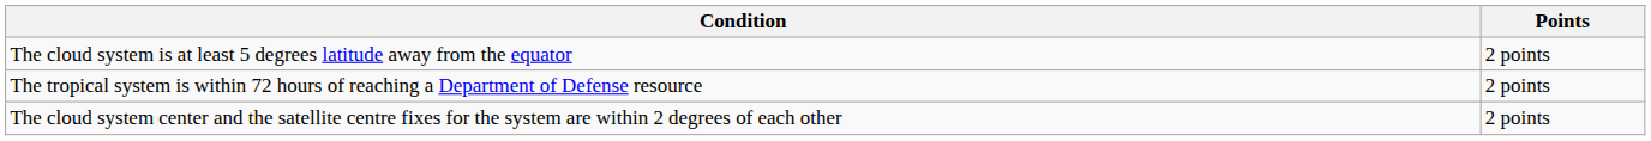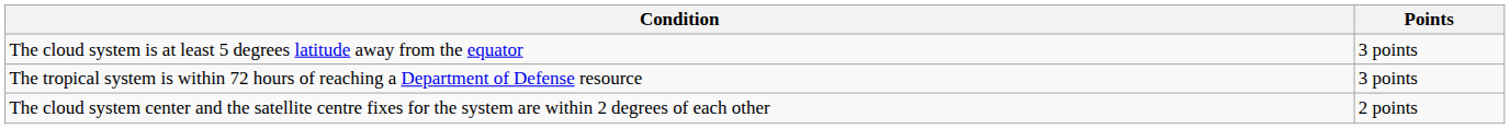row 2 | Points: 2 points -> 3 points
row 3 | Points: 2 points -> 3 points
